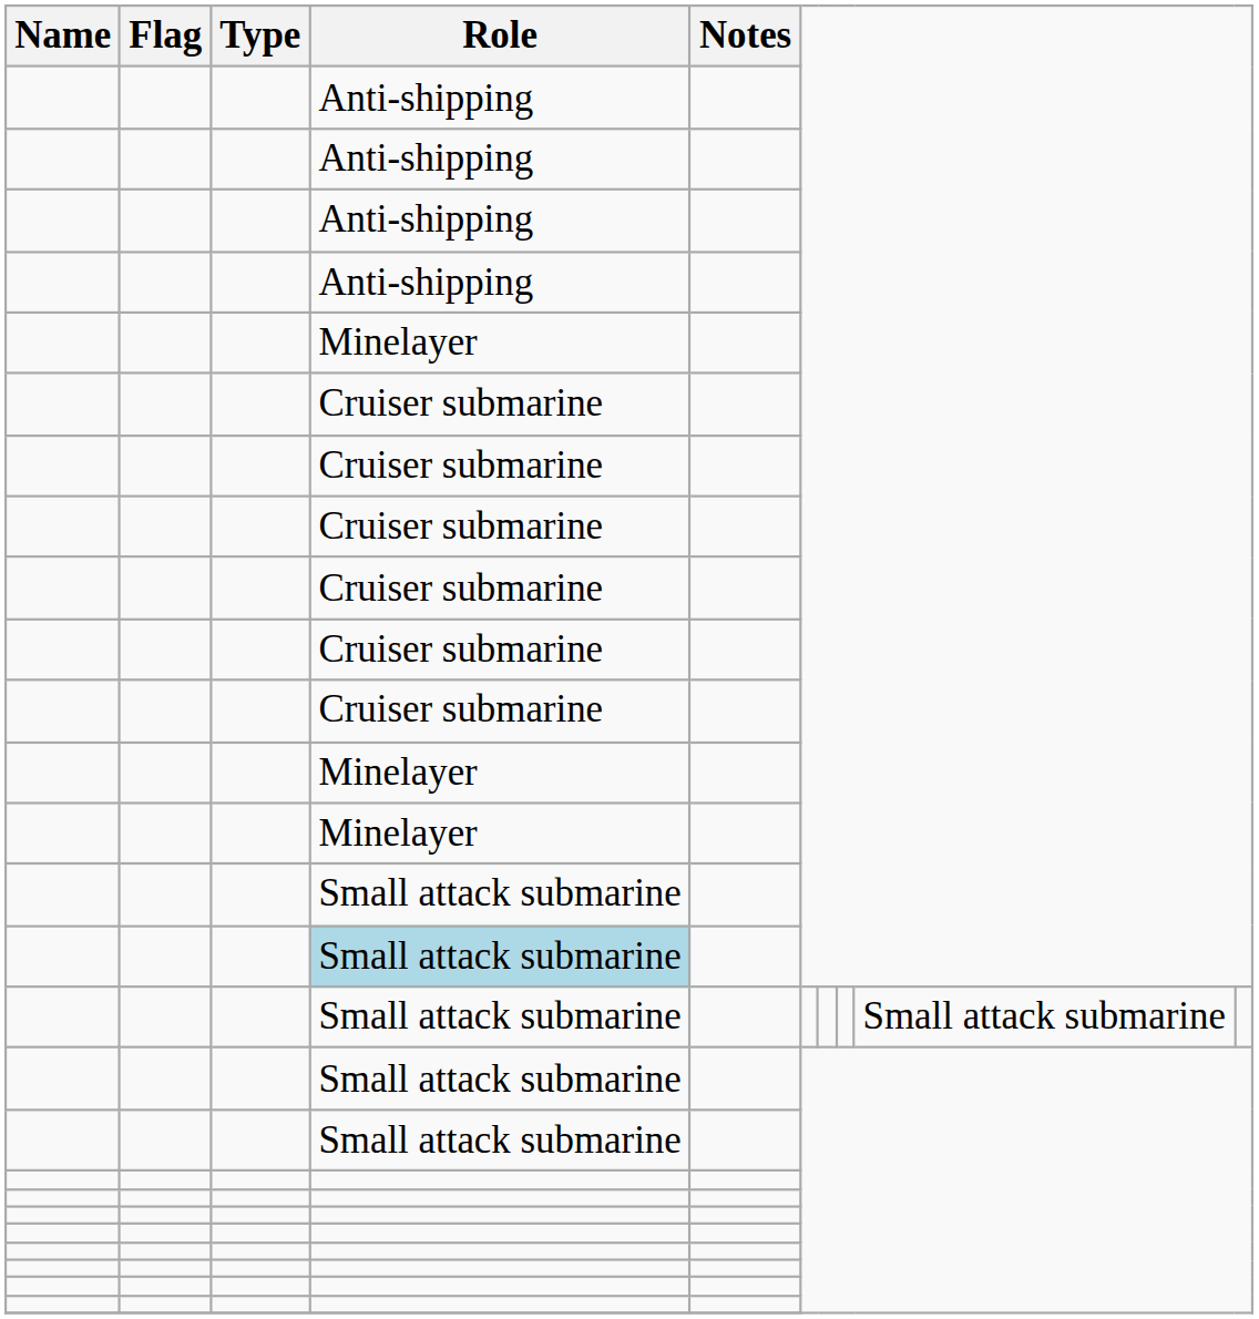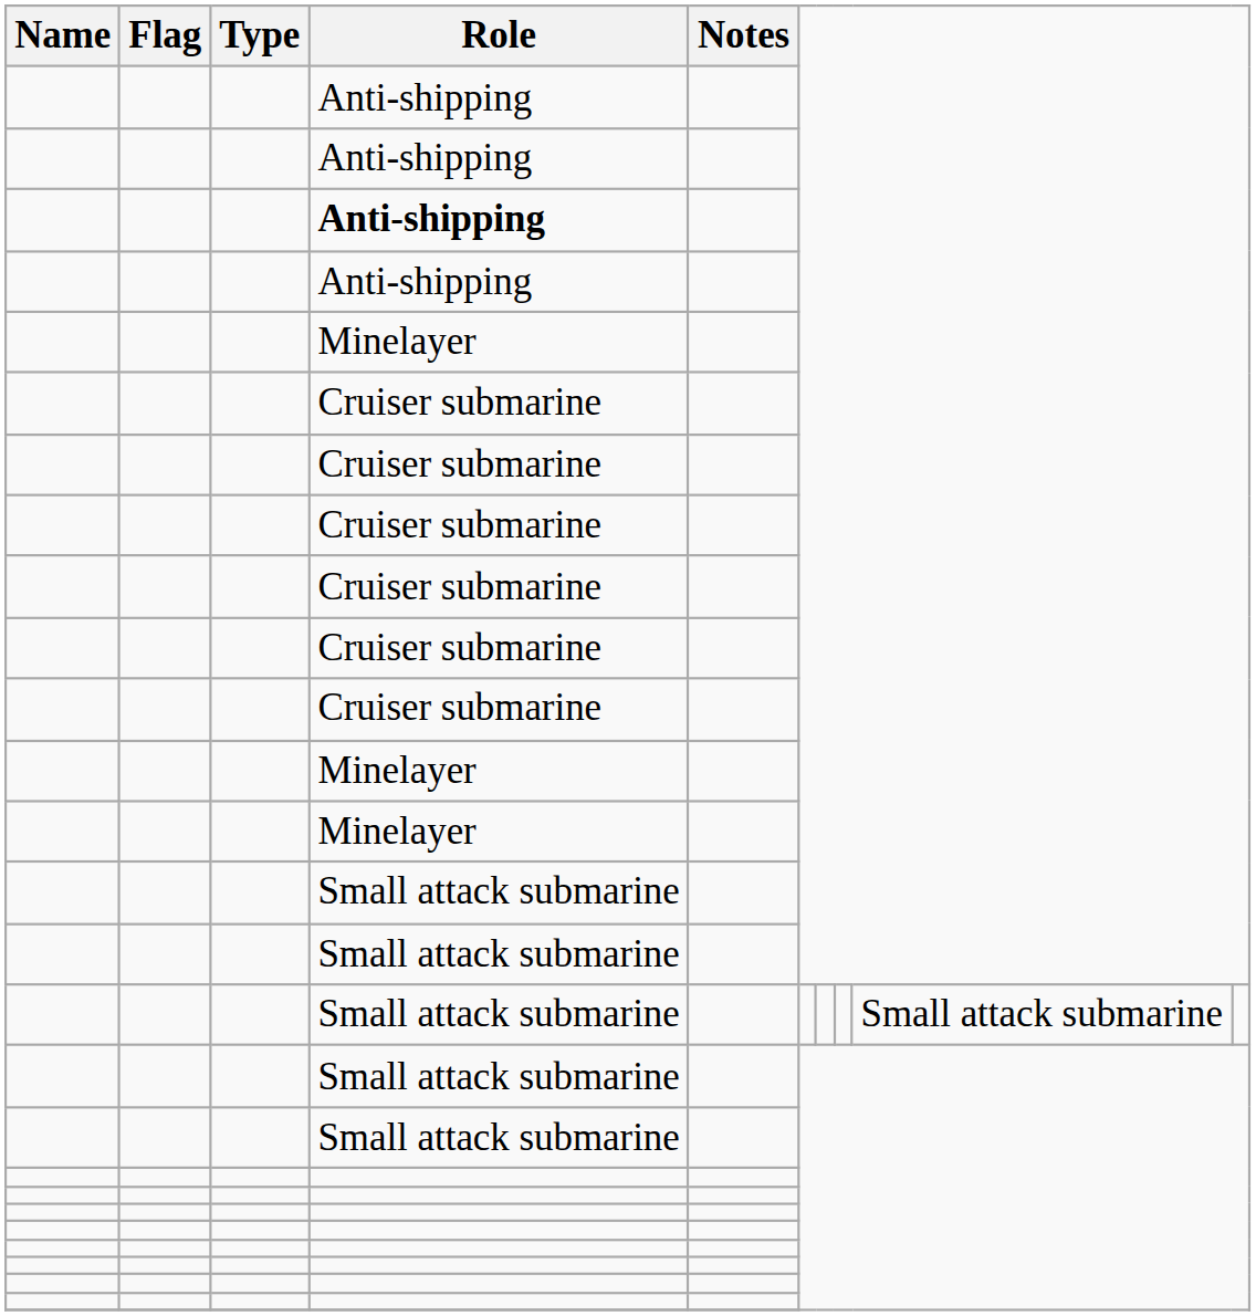row 4 | Role: normal -> bold
row 16 | Role: lightblue background -> no background
